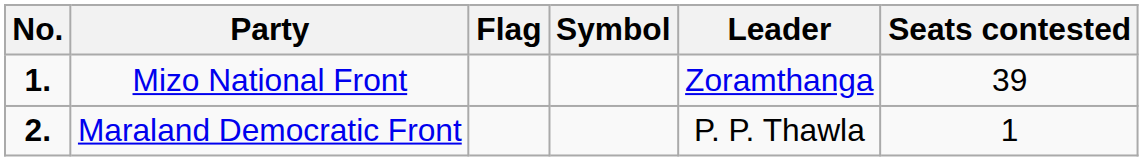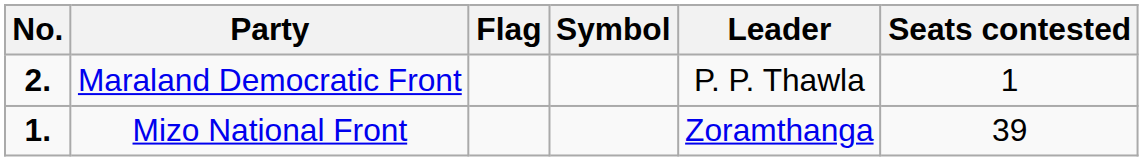rows swapped: Mizo National Front <-> Maraland Democratic Front
